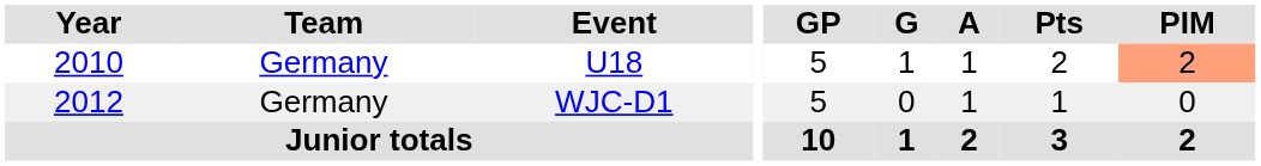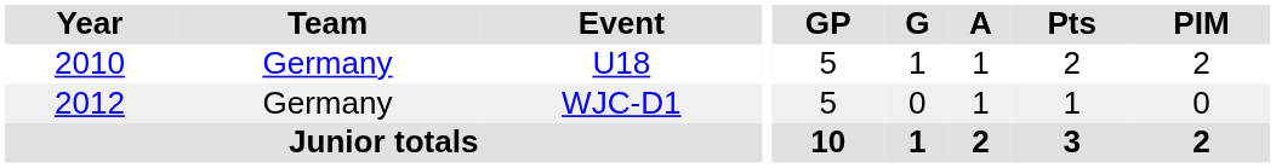U18 | PIM: lightsalmon background -> no background
